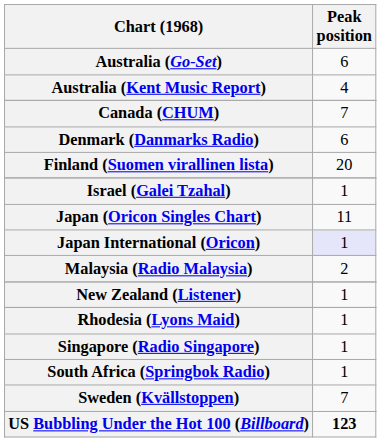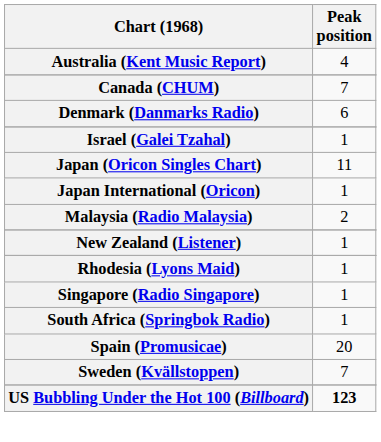- row: Australia (Go-Set) | 6
- row: Finland (Suomen virallinen lista) | 20
Japan International (Oricon) | Peak position: lavender background -> no background
+ row: Spain (Promusicae) | 20
